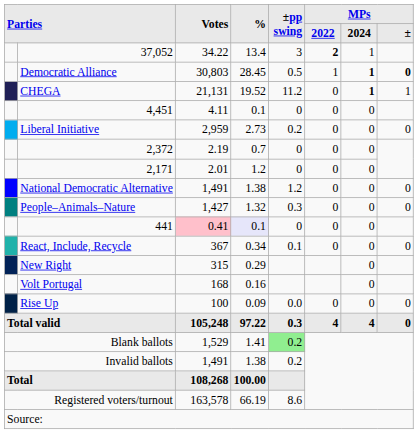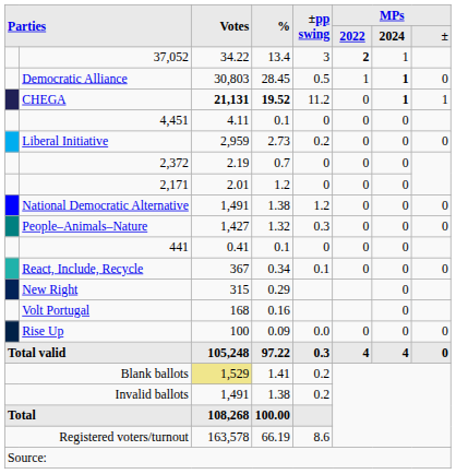Democratic Alliance | MPs / ±: bold -> normal
CHEGA | Votes: normal -> bold
CHEGA | %: normal -> bold
441 | Votes: pink background -> no background
441 | %: lavender background -> no background
Blank ballots | Votes: no background -> khaki background
Blank ballots | ±pp swing: lightgreen background -> no background
